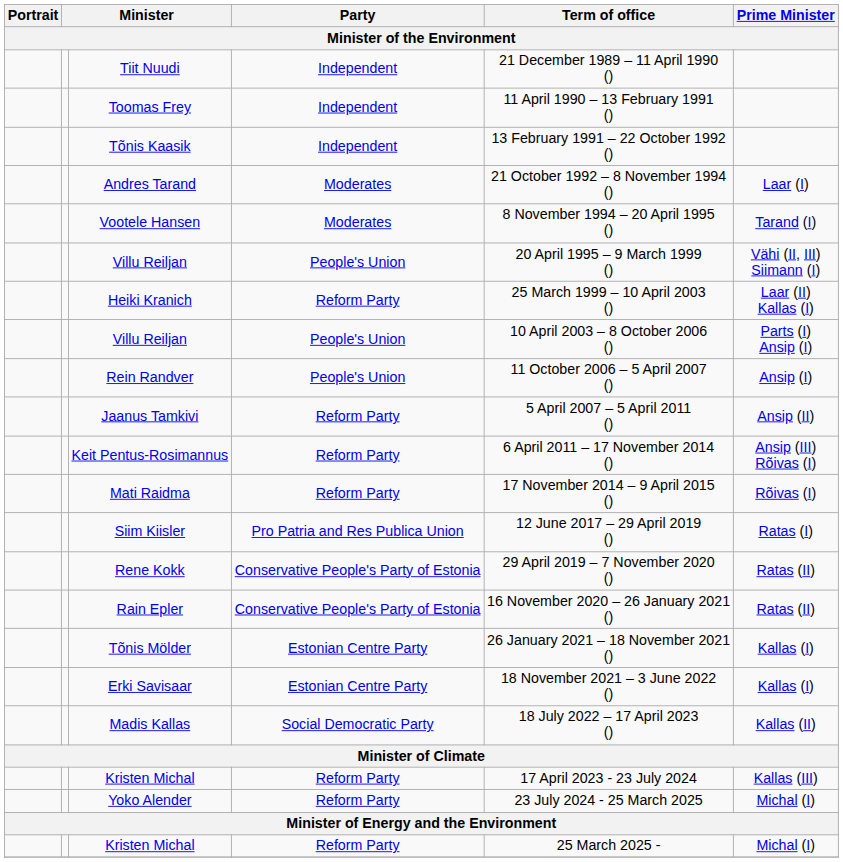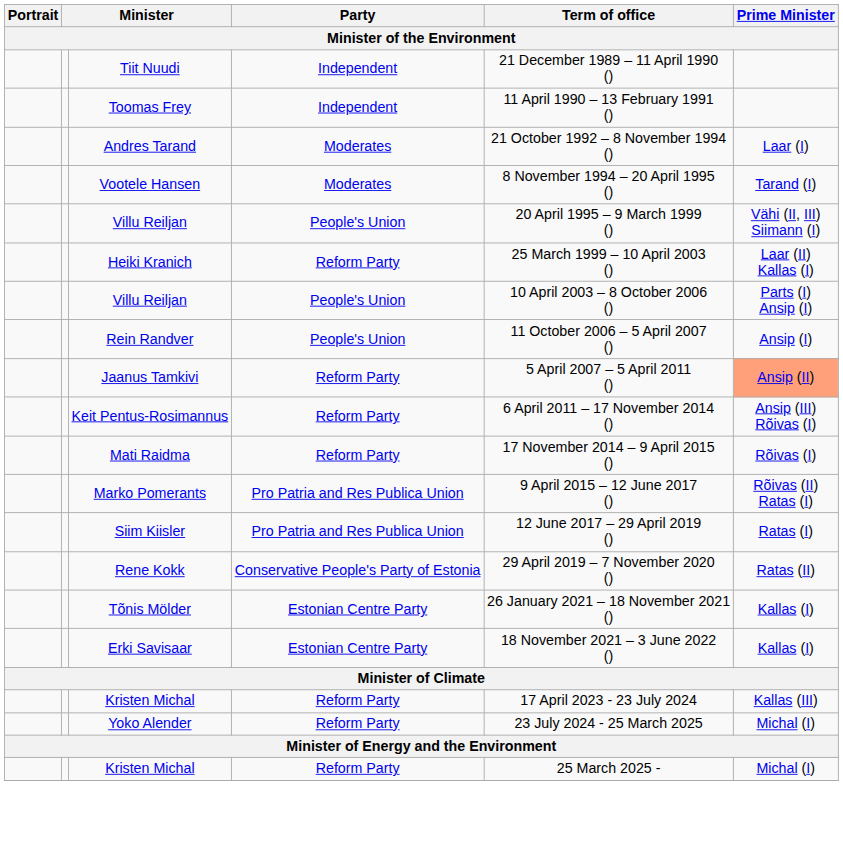- row: Tõnis Kaasik | Independent | 13 February 1991 – 22 October 1992 ()
Jaanus Tamkivi | Prime Minister: no background -> lightsalmon background
+ row: Marko Pomerants | Pro Patria and Res Publica Union | 9 April 2015 – 12 June 2017 () | Rõivas (II) Ratas (I)
- row: Rain Epler | Conservative People's Party of Estonia | 16 November 2020 – 26 January 2021 () | Ratas (II)
- row: Madis Kallas | Social Democratic Party | 18 July 2022 – 17 April 2023 () | Kallas (II)
